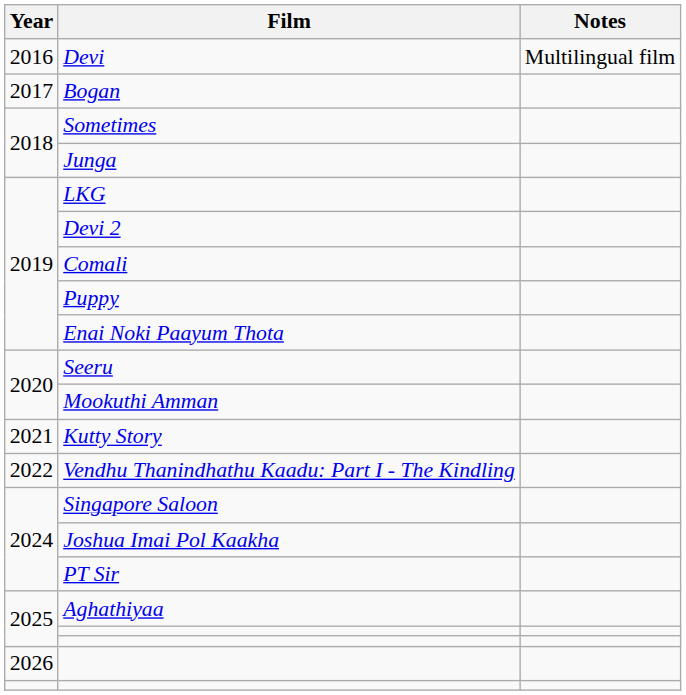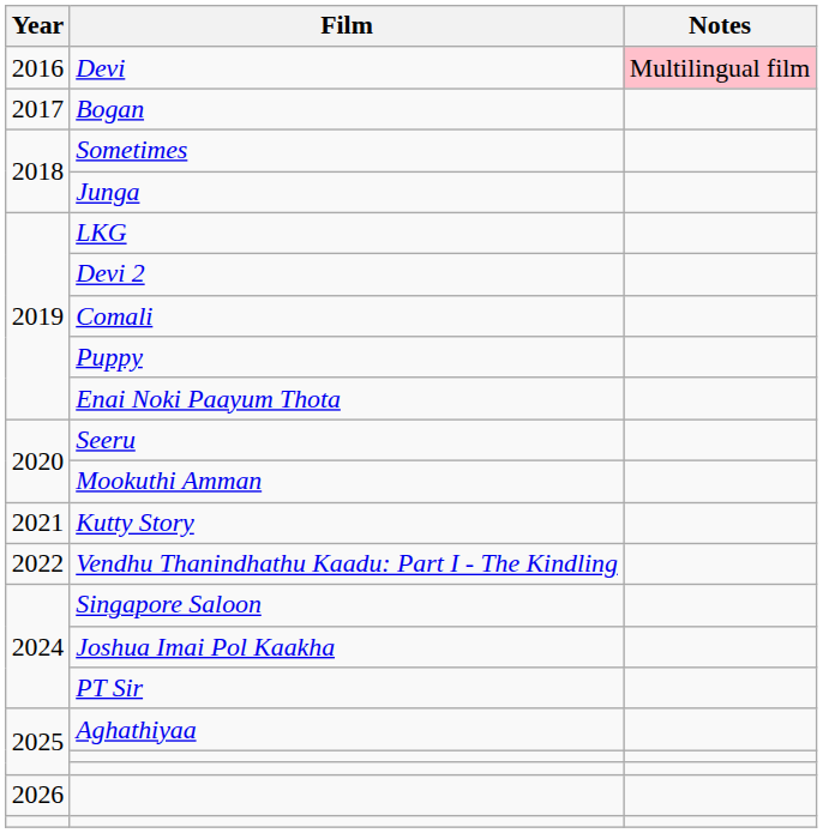Devi | Notes: no background -> pink background
